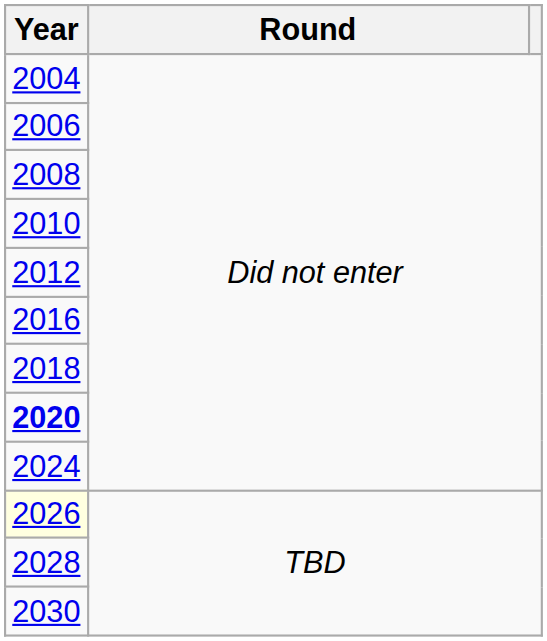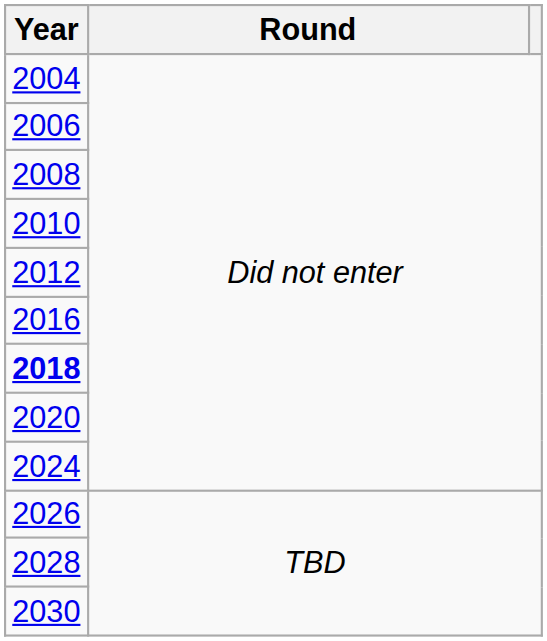2018 | Year: normal -> bold
2020 | Year: bold -> normal
2026 | Year: lightyellow background -> no background
